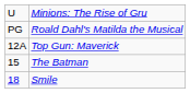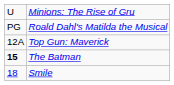The Batman | column 1: normal -> bold
